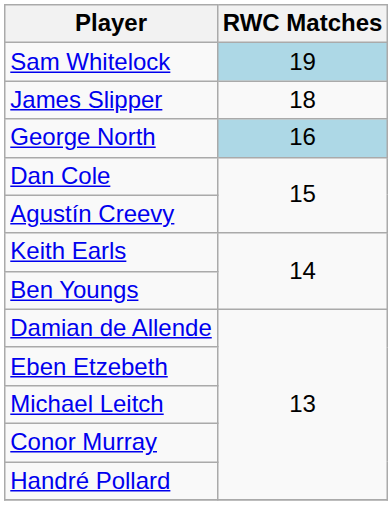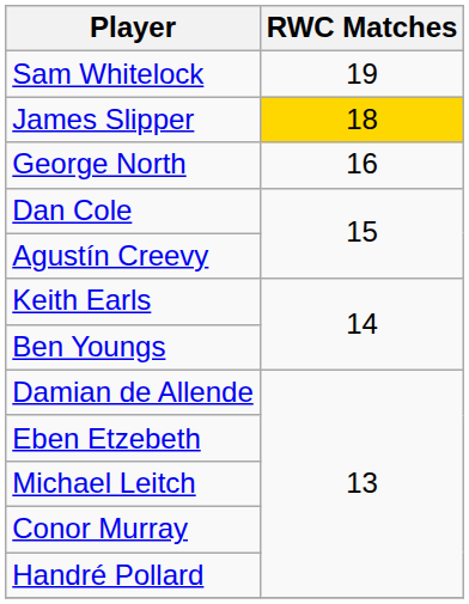Sam Whitelock | RWC Matches: lightblue background -> no background
James Slipper | RWC Matches: no background -> gold background
George North | RWC Matches: lightblue background -> no background
